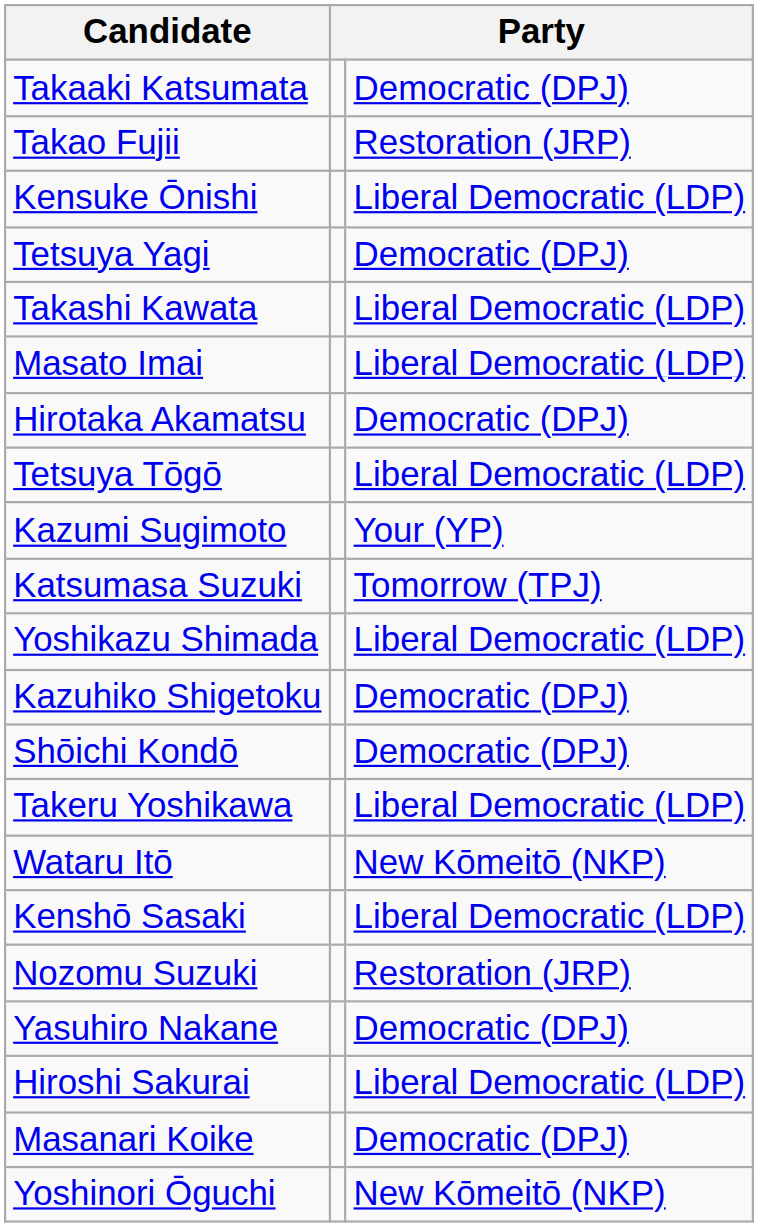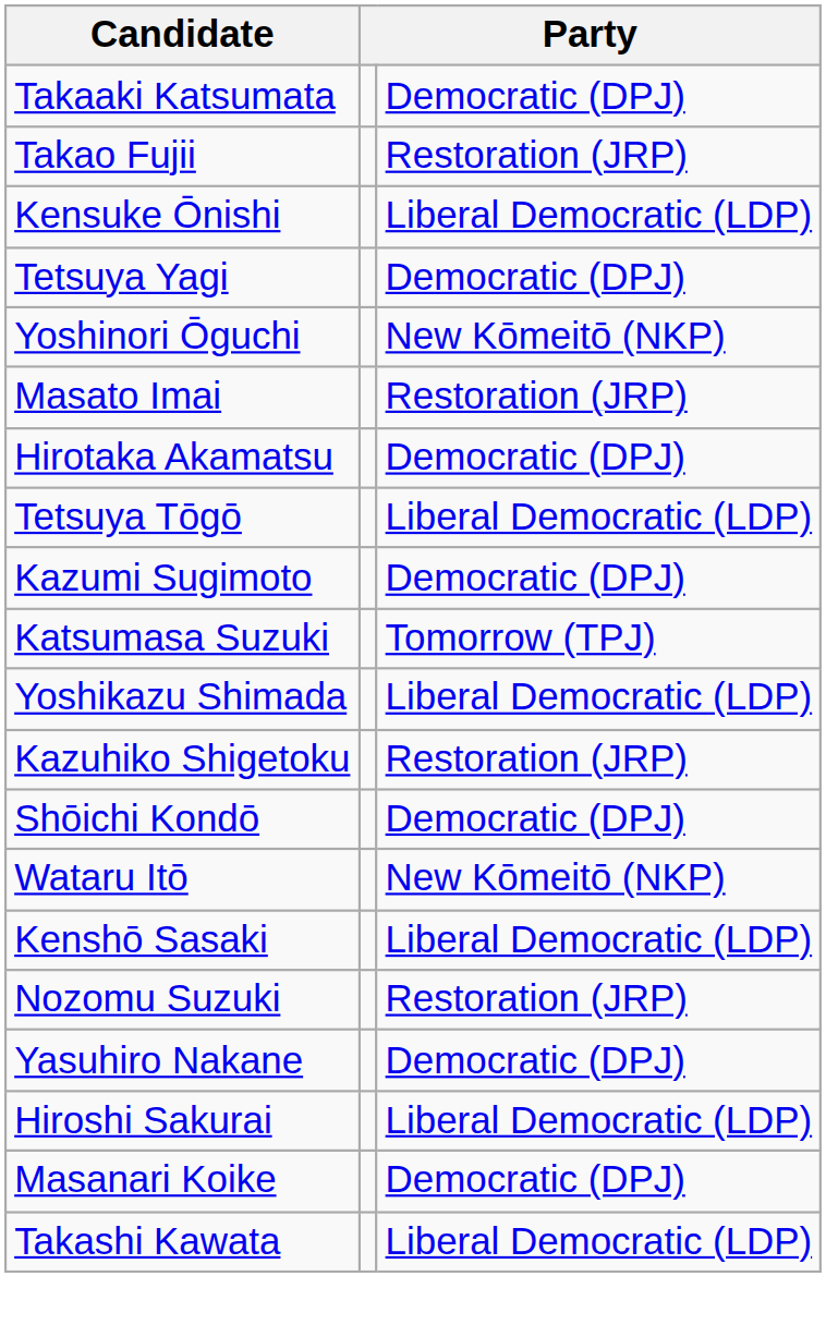rows swapped: Yoshinori Ōguchi <-> Takashi Kawata
Masato Imai | column 3: Liberal Democratic (LDP) -> Restoration (JRP)
Kazumi Sugimoto | column 3: Your (YP) -> Democratic (DPJ)
Kazuhiko Shigetoku | column 3: Democratic (DPJ) -> Restoration (JRP)
- row: Takeru Yoshikawa | Liberal Democratic (LDP)
